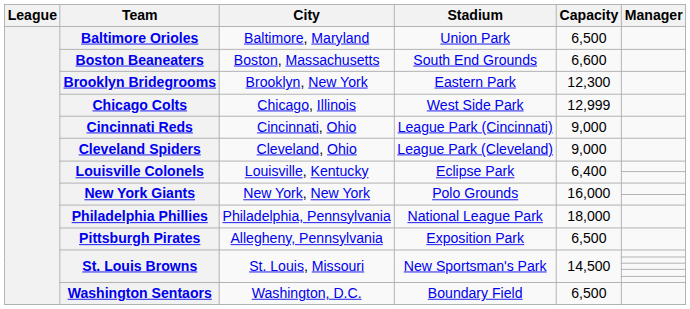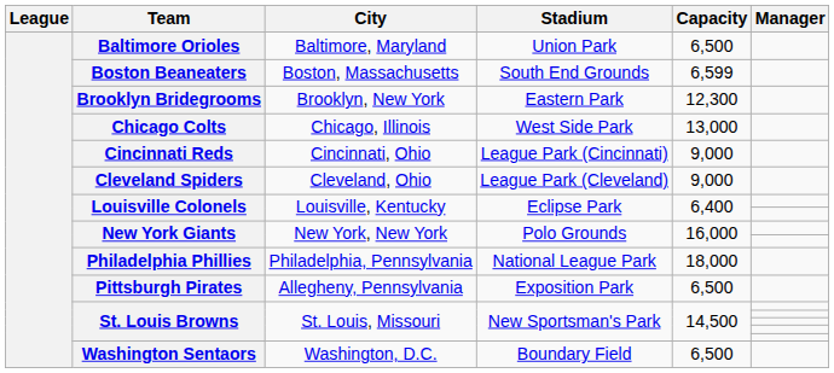Boston Beaneaters | Capacity: 6,600 -> 6,599
Chicago Colts | Capacity: 12,999 -> 13,000
